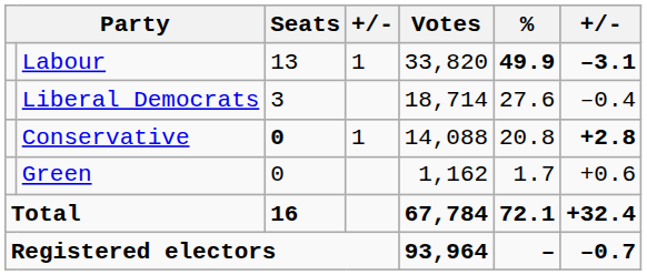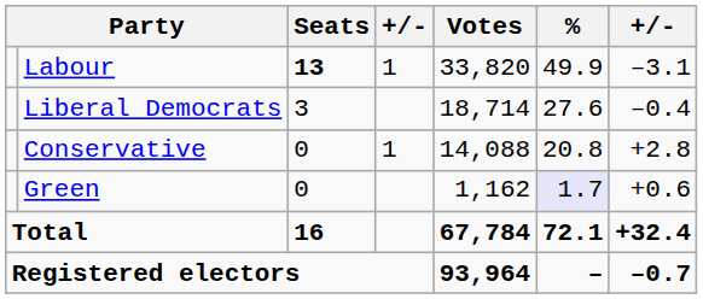Labour | Seats: normal -> bold
Labour | %: bold -> normal
Labour | column 7: bold -> normal
Conservative | Seats: bold -> normal
Conservative | column 7: bold -> normal
Green | %: no background -> lavender background
